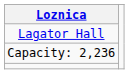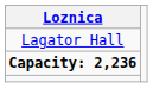Capacity: 2,236 | Loznica: normal -> bold
